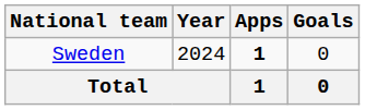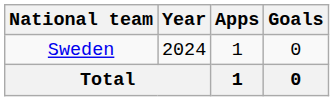Sweden | Apps: bold -> normal
